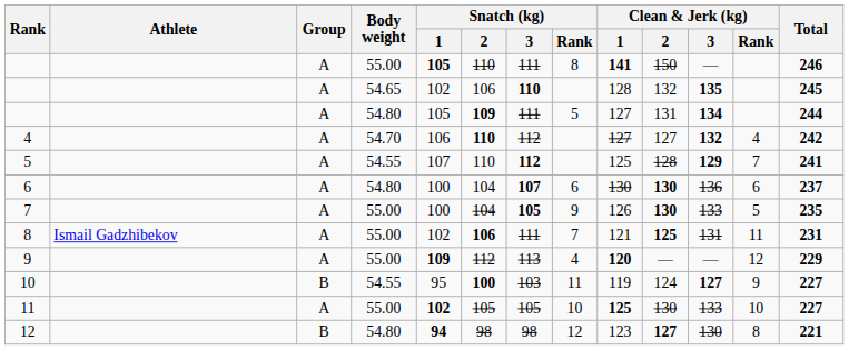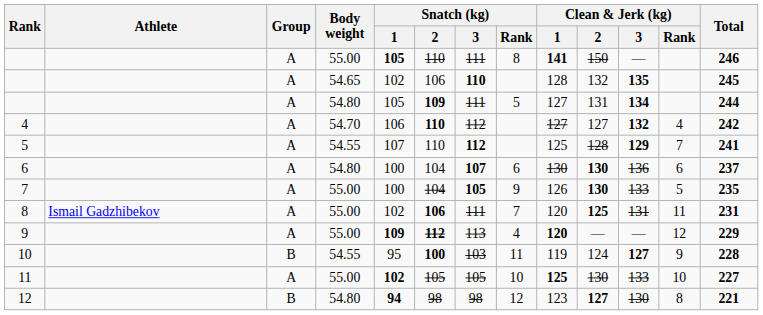row 10 | Clean & Jerk (kg) / 1: 121 -> 120
row 11 | Snatch (kg) / 2: normal -> bold
row 12 | Total: 227 -> 228
